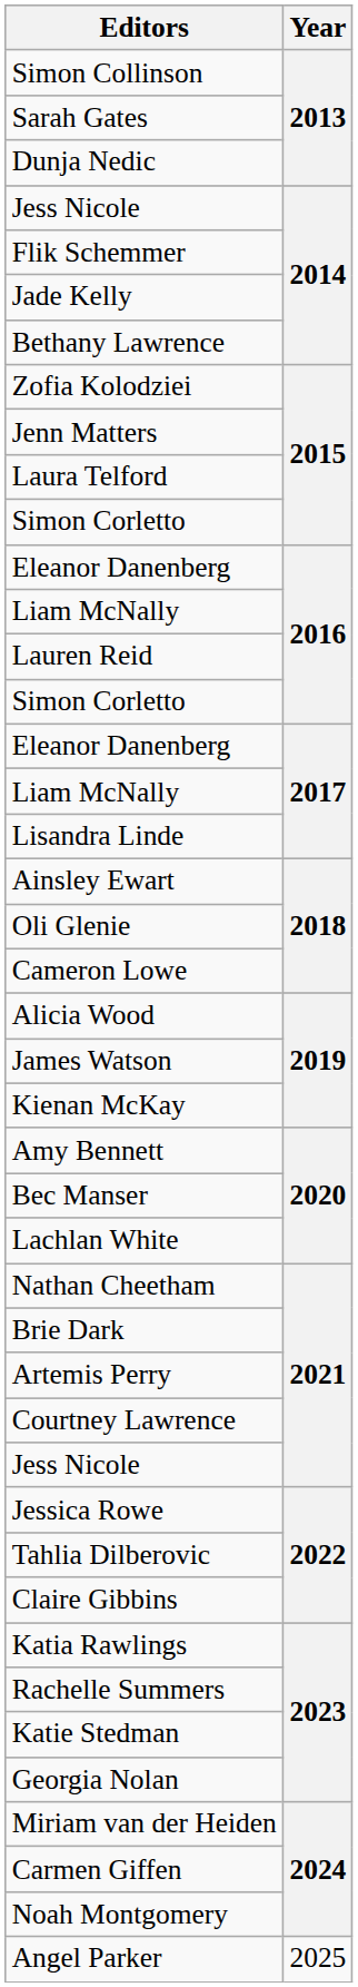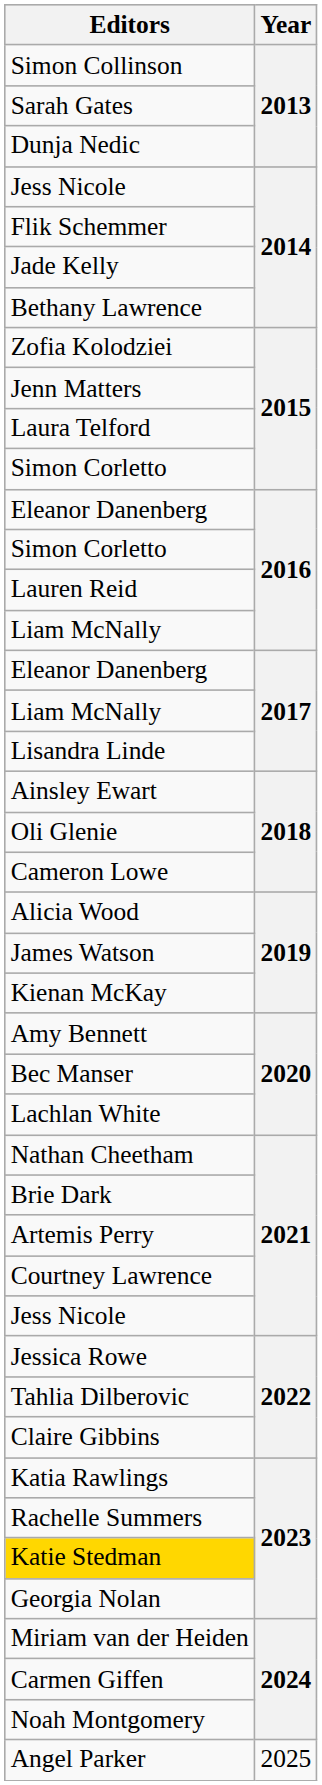row 14 | Editors: Liam McNally -> Simon Corletto
row 16 | Editors: Simon Corletto -> Liam McNally
row 39 | Editors: no background -> gold background
